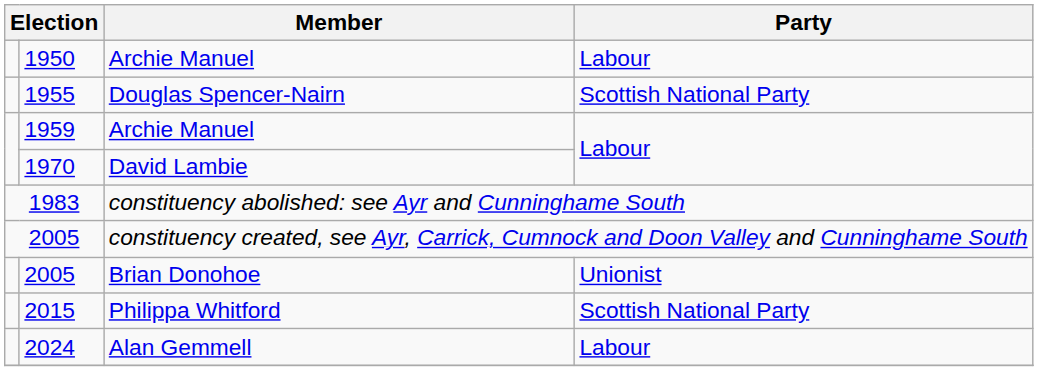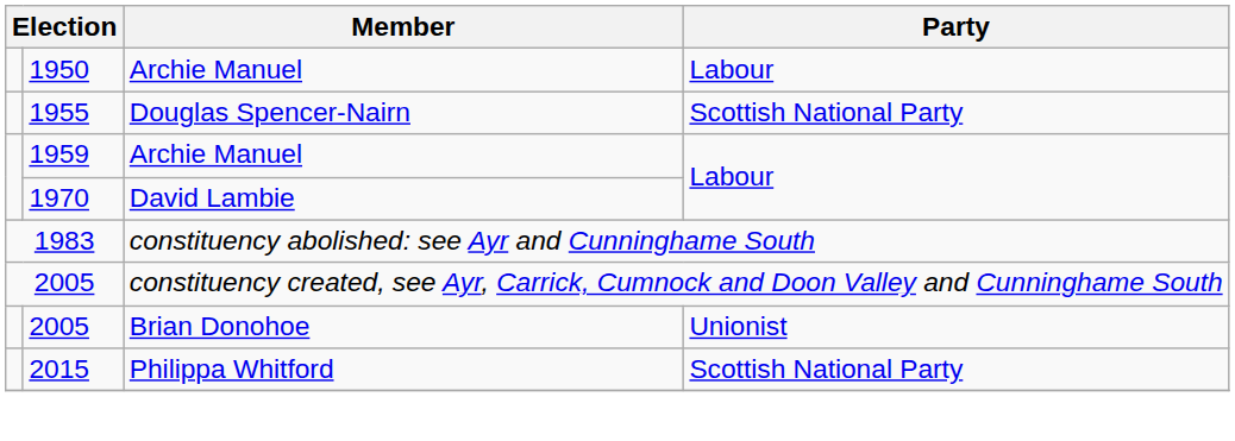- row: 2024 | Alan Gemmell | Labour
